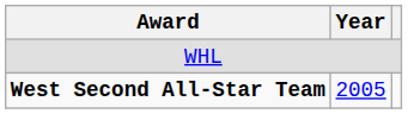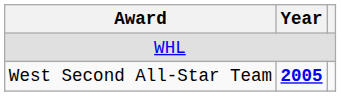West Second All-Star Team | Award: bold -> normal
West Second All-Star Team | Year: normal -> bold
